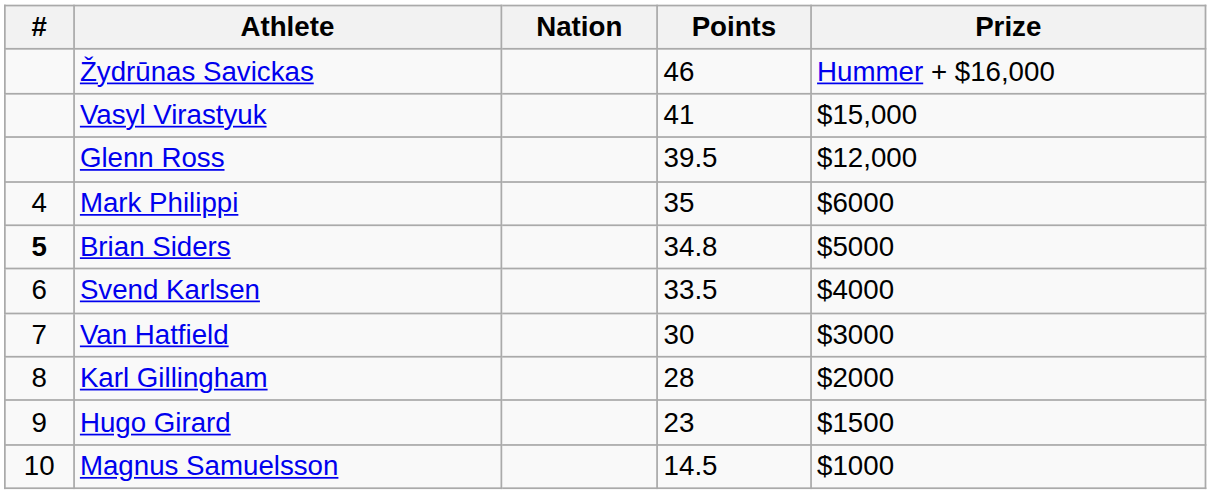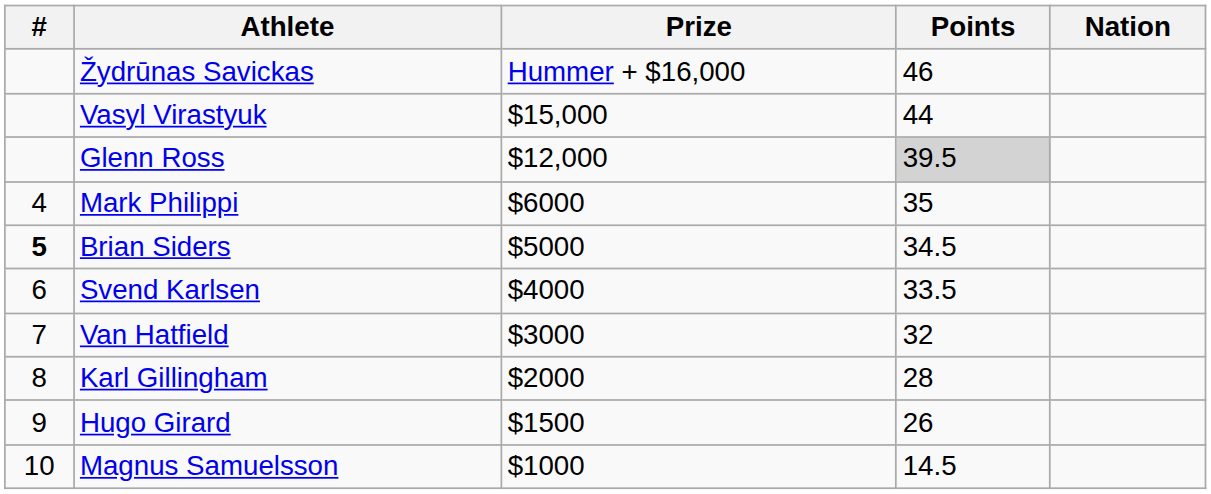columns swapped: Nation <-> Prize
Vasyl Virastyuk | Points: 41 -> 44
Glenn Ross | Points: no background -> lightgrey background
Brian Siders | Points: 34.8 -> 34.5
Van Hatfield | Points: 30 -> 32
Hugo Girard | Points: 23 -> 26
